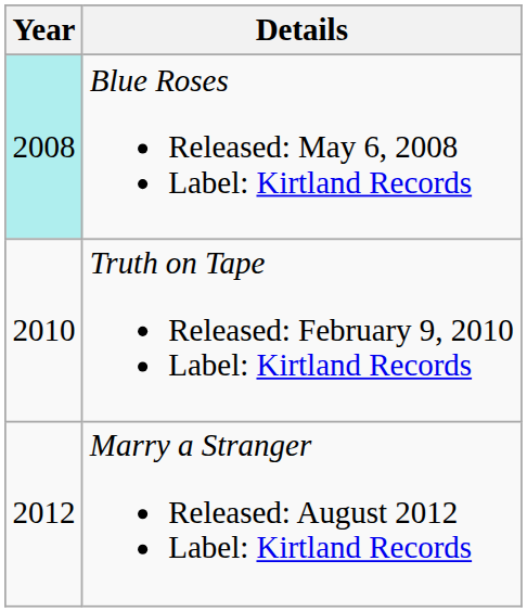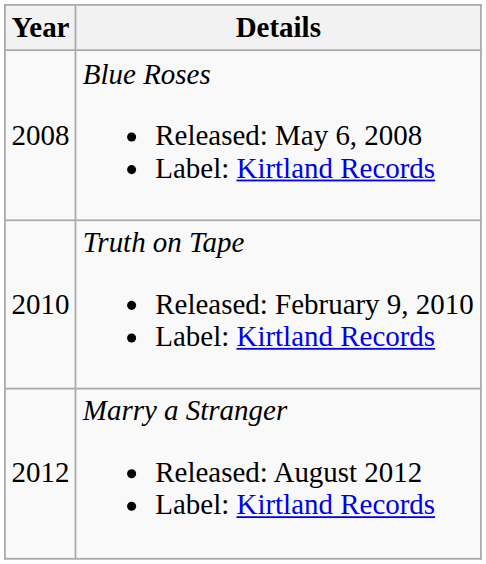Blue Roses Released: May 6, 2008 Label: Kirtland Records | Year: paleturquoise background -> no background
